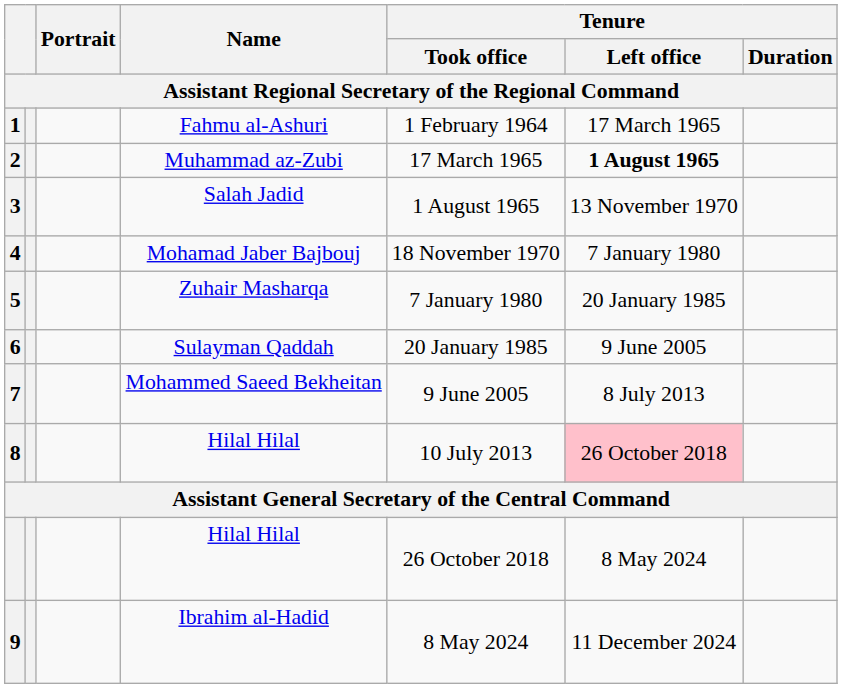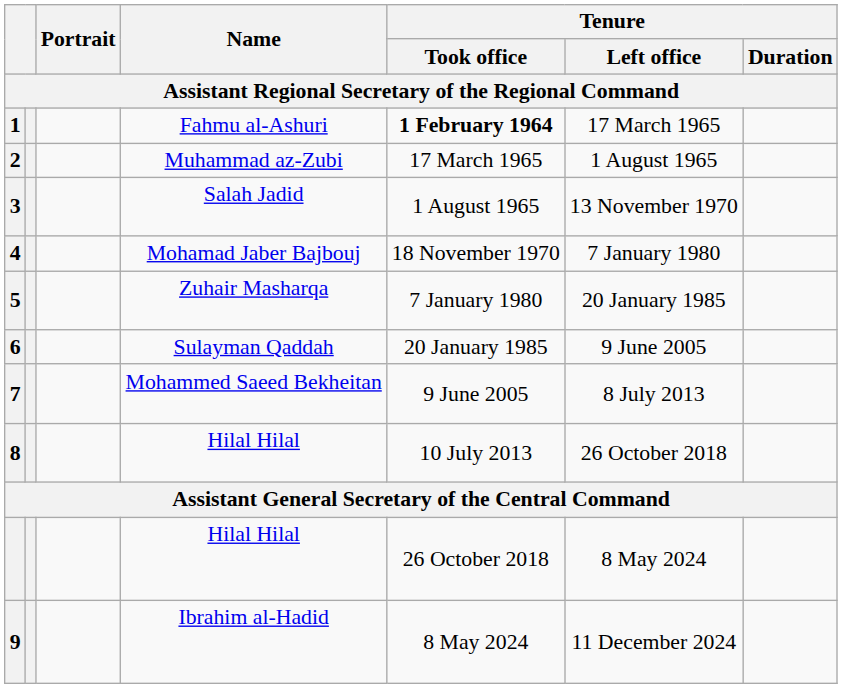1 | Tenure / Took office: normal -> bold
2 | Tenure / Left office: bold -> normal
8 | Tenure / Left office: pink background -> no background
